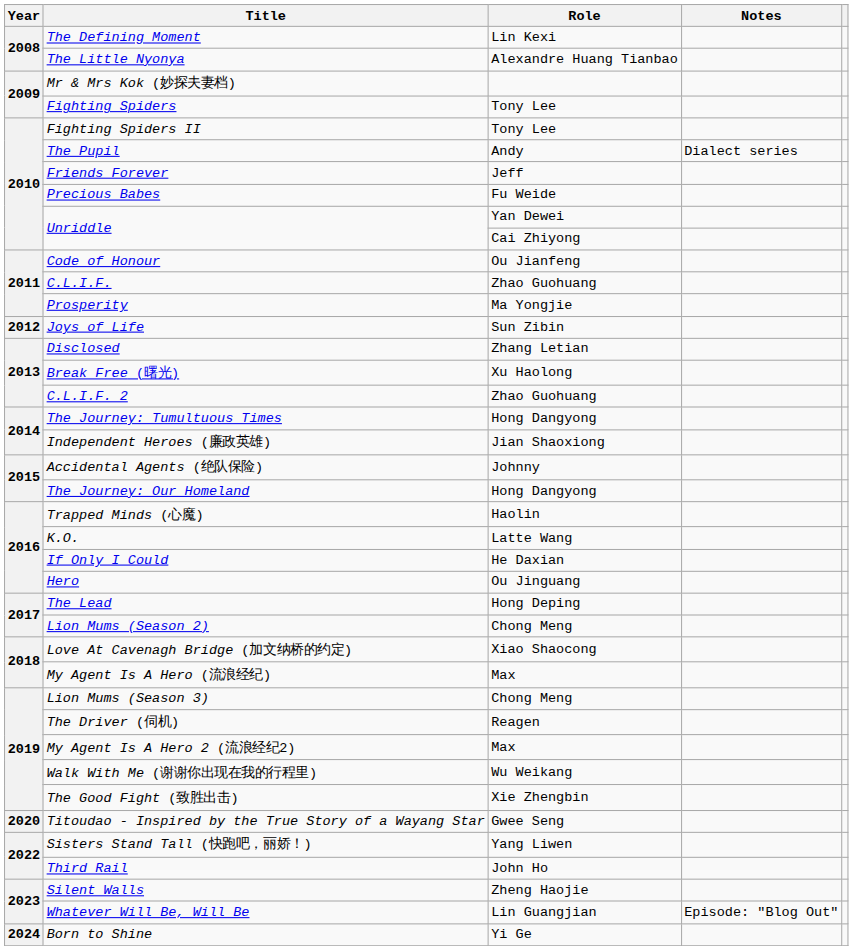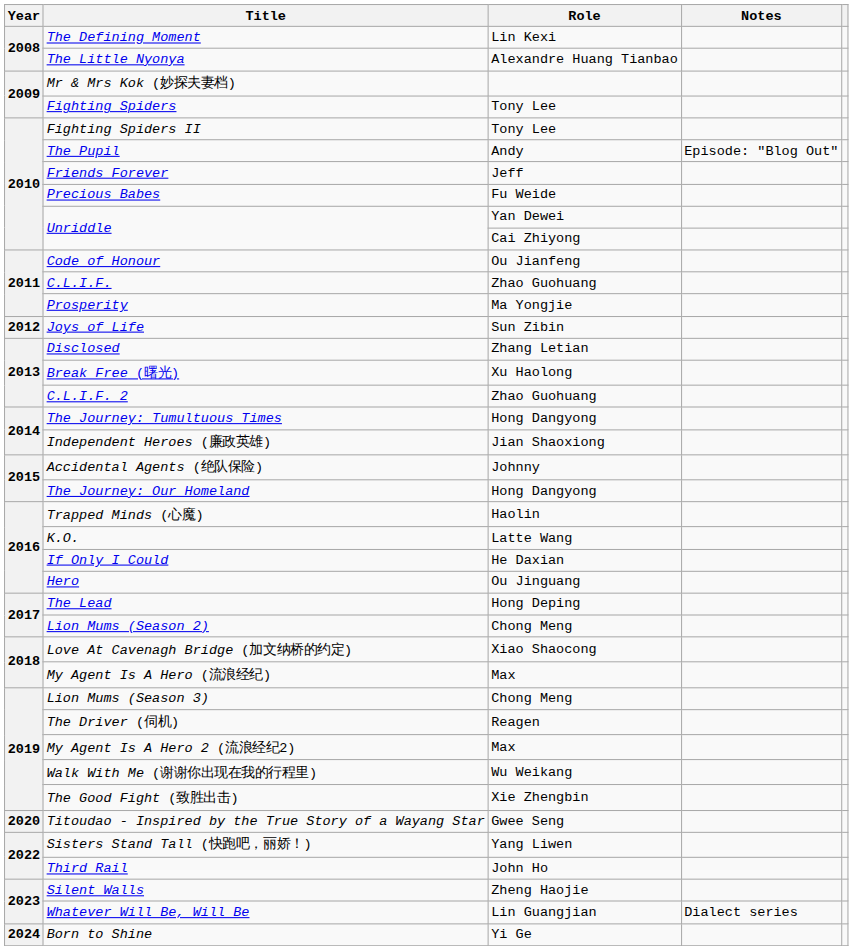The Pupil | Notes: Dialect series -> Episode: "Blog Out"
Whatever Will Be, Will Be | Notes: Episode: "Blog Out" -> Dialect series
